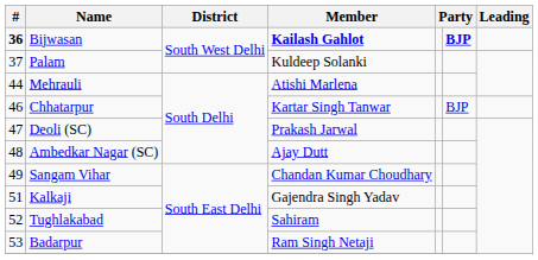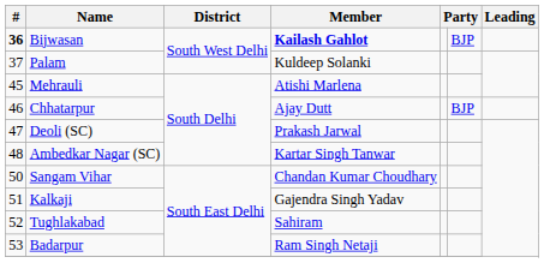Bijwasan | column 6: bold -> normal
Mehrauli | #: 44 -> 45
Chhatarpur | Member: Kartar Singh Tanwar -> Ajay Dutt
Ambedkar Nagar (SC) | Member: Ajay Dutt -> Kartar Singh Tanwar
Sangam Vihar | #: 49 -> 50
